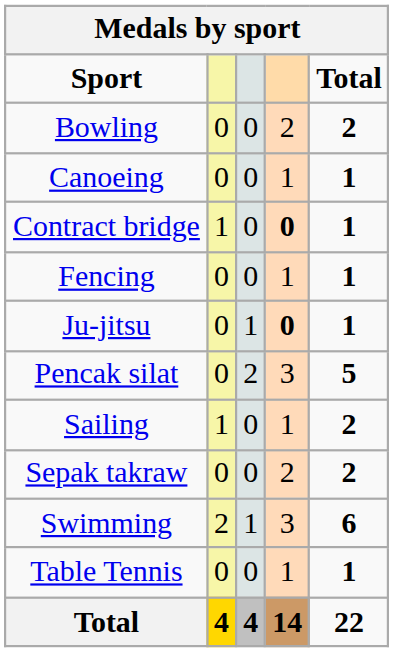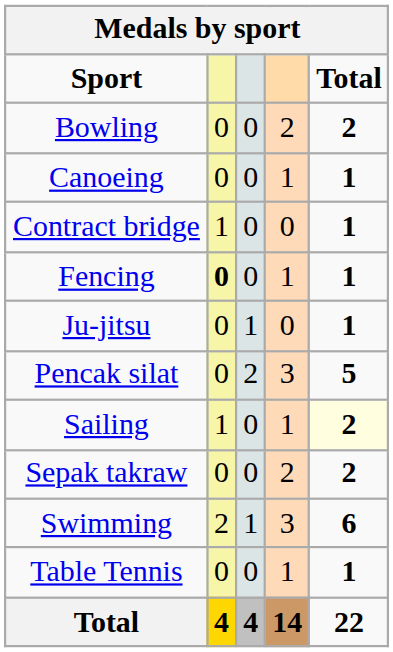Contract bridge | column 4: bold -> normal
Fencing | column 2: normal -> bold
Ju-jitsu | column 4: bold -> normal
Sailing | Total: no background -> lightyellow background
